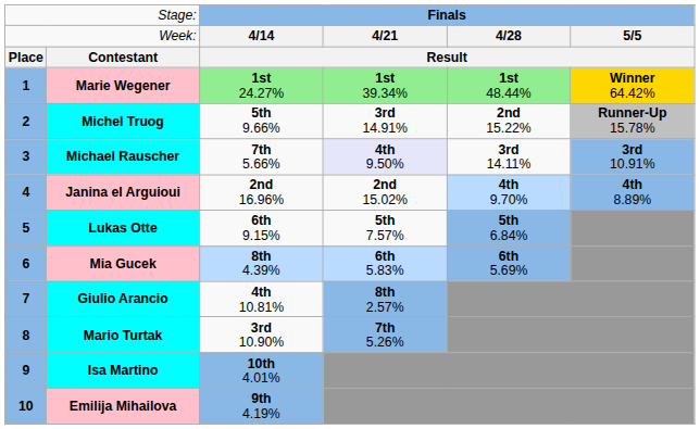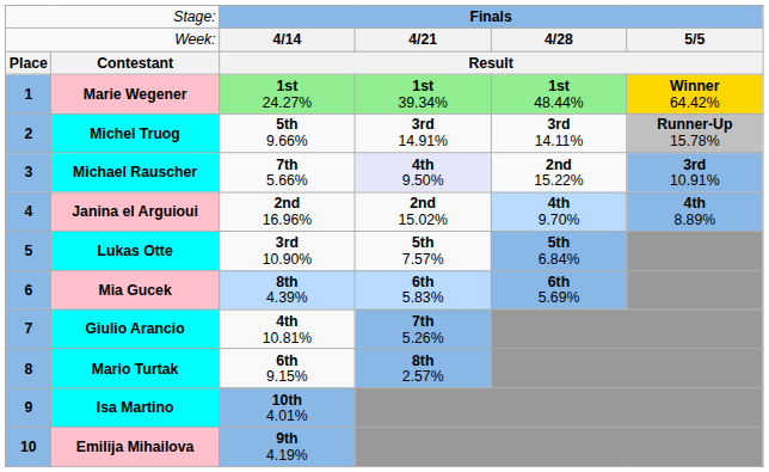Michel Truog | column 5: 2nd 15.22% -> 3rd 14.11%
Michael Rauscher | column 5: 3rd 14.11% -> 2nd 15.22%
Lukas Otte | column 3: 6th 9.15% -> 3rd 10.90%
Giulio Arancio | column 4: 8th 2.57% -> 7th 5.26%
Mario Turtak | column 3: 3rd 10.90% -> 6th 9.15%
Mario Turtak | column 4: 7th 5.26% -> 8th 2.57%
